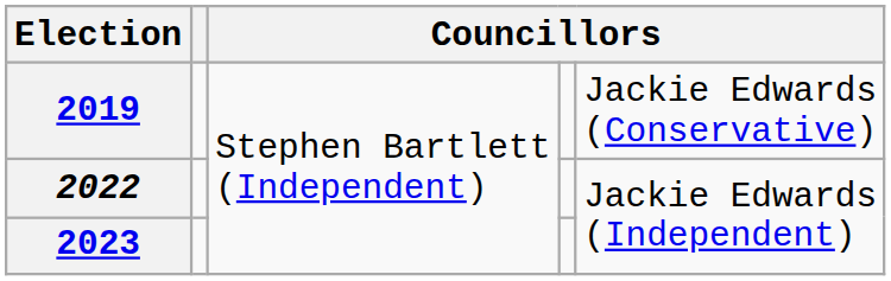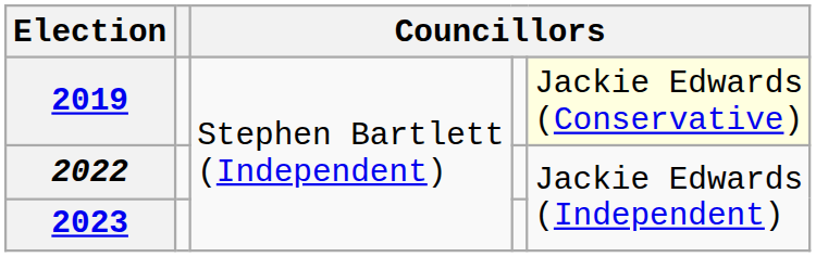2019 | column 5: no background -> lightyellow background
